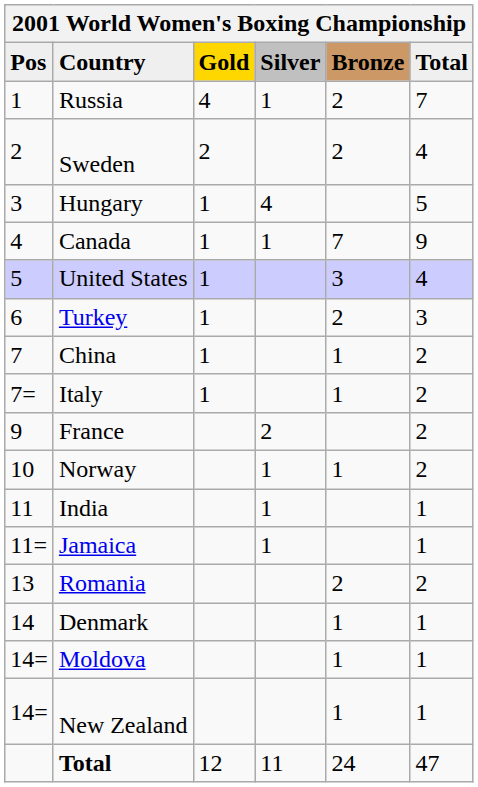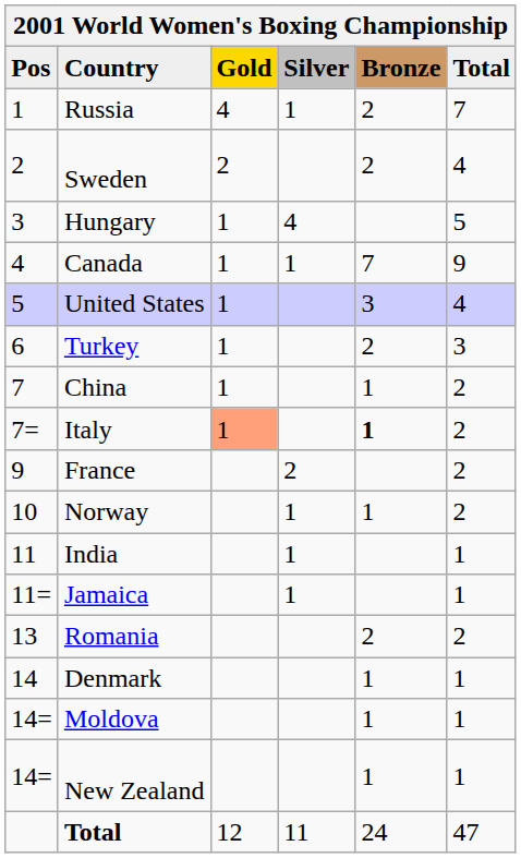Italy | Gold: no background -> lightsalmon background
Italy | Bronze: normal -> bold
